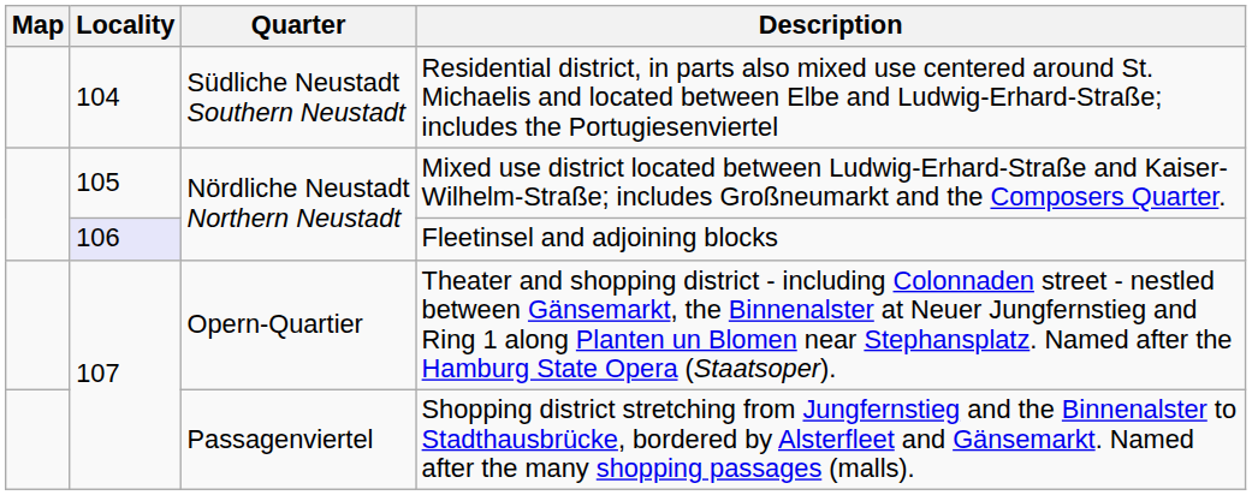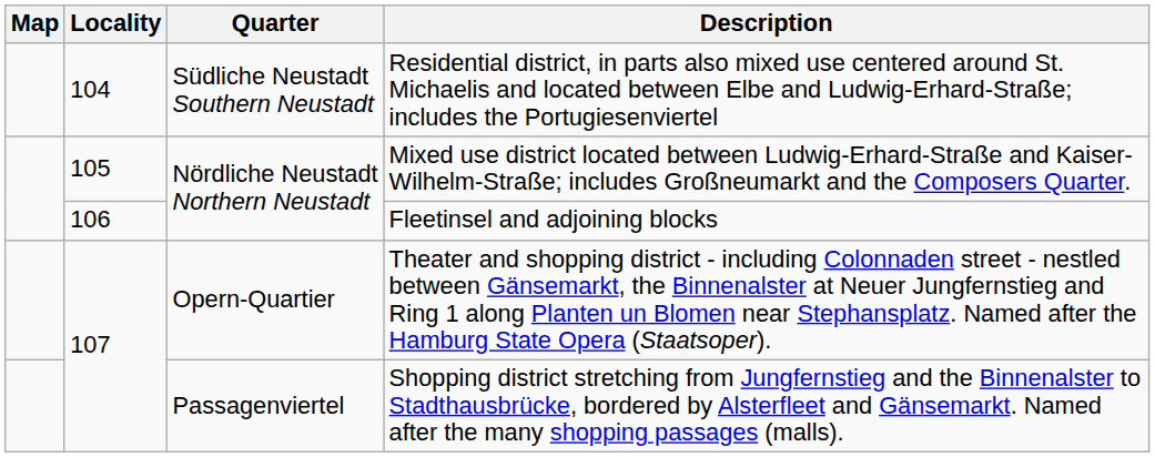Fleetinsel and adjoining blocks | Locality: lavender background -> no background
